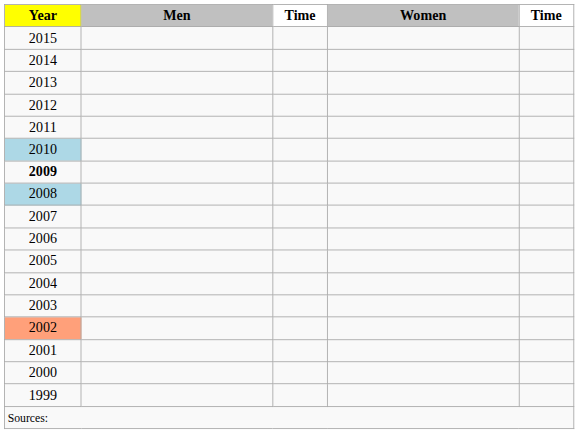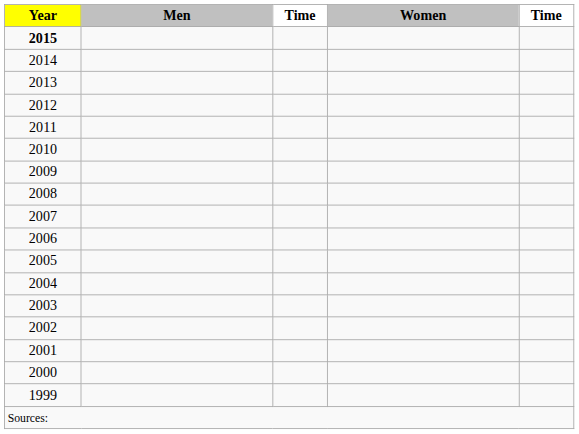2015 | Year: normal -> bold
2010 | Year: lightblue background -> no background
2009 | Year: bold -> normal
2008 | Year: lightblue background -> no background
2002 | Year: lightsalmon background -> no background
